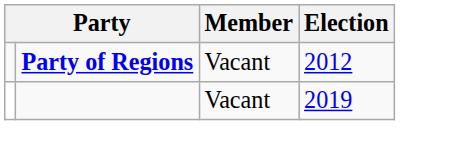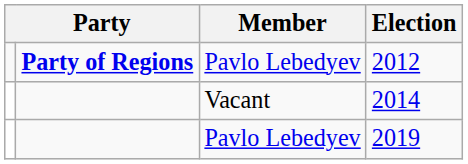2012 | Member: Vacant -> Pavlo Lebedyev
+ row: Vacant | 2014
2019 | Member: Vacant -> Pavlo Lebedyev
